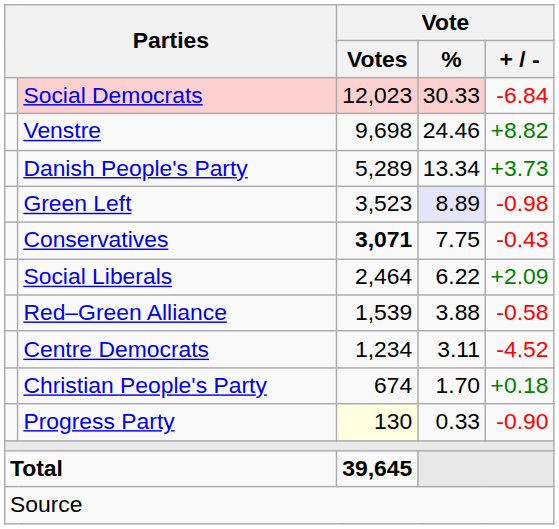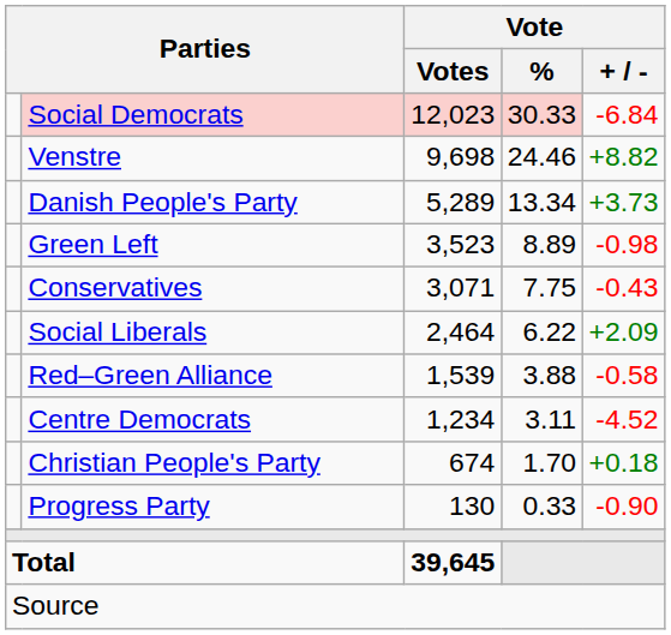Green Left | Vote / %: lavender background -> no background
Conservatives | Vote / Votes: bold -> normal
Progress Party | Vote / Votes: lightyellow background -> no background
